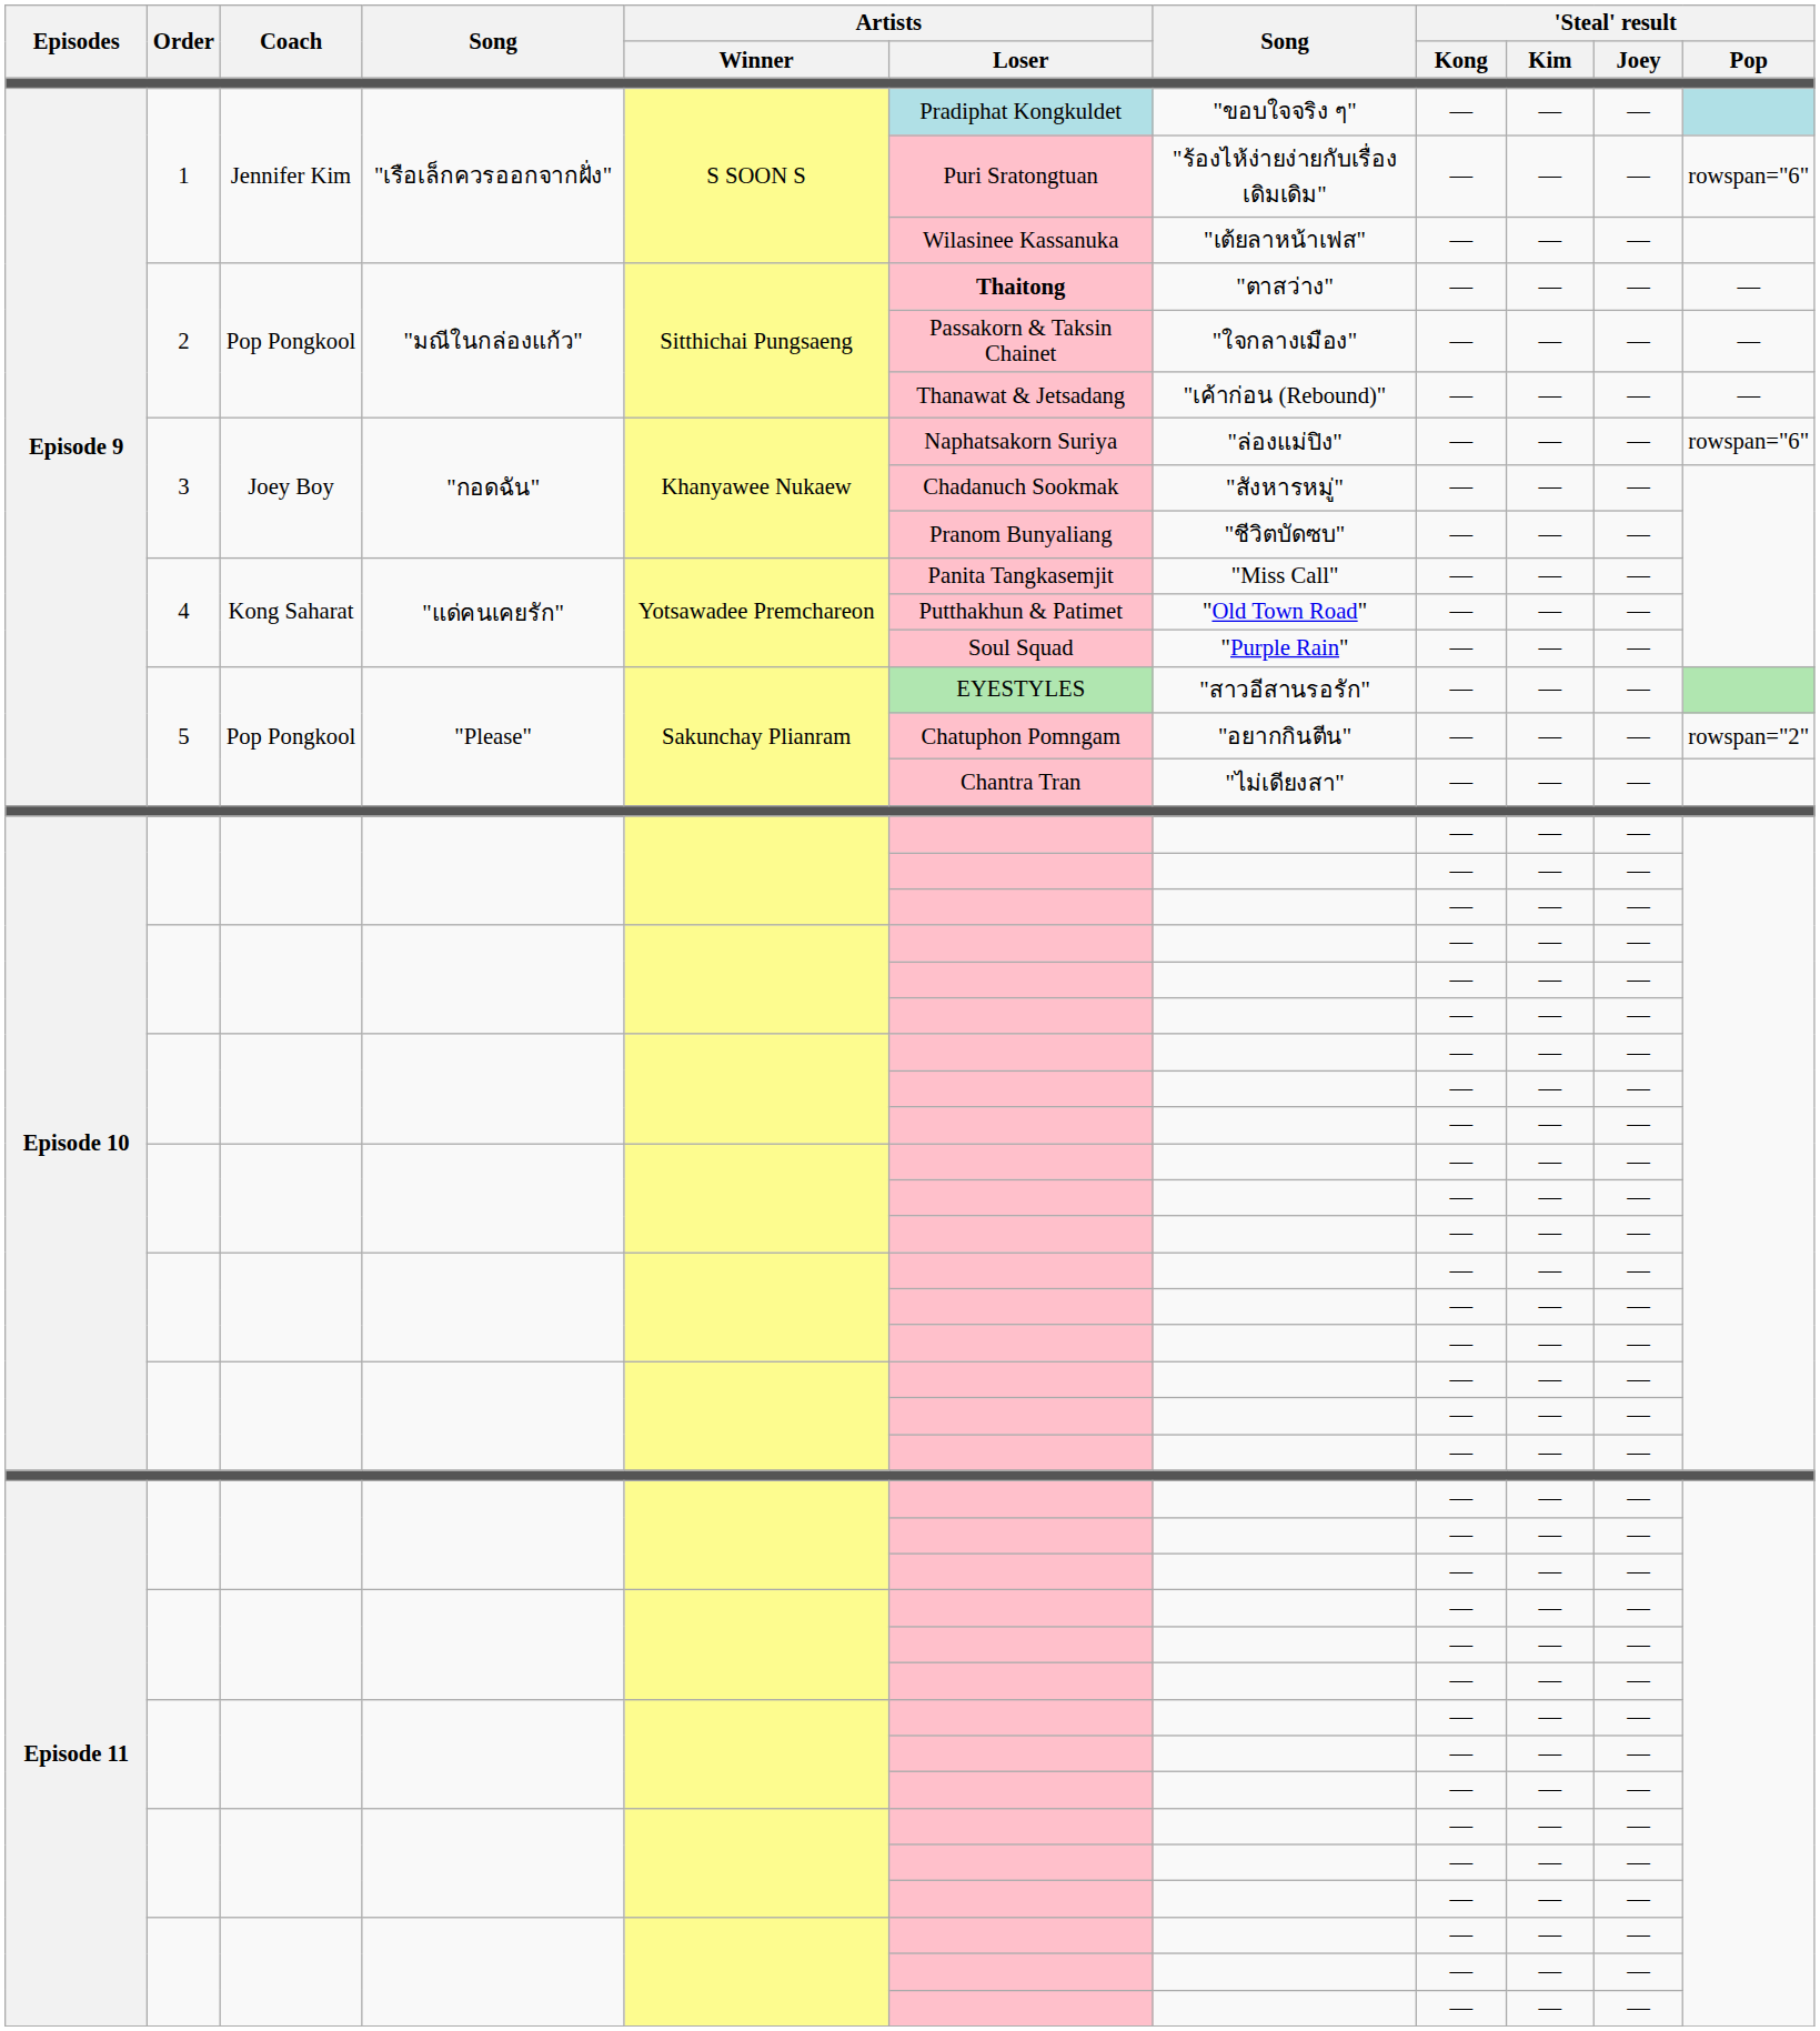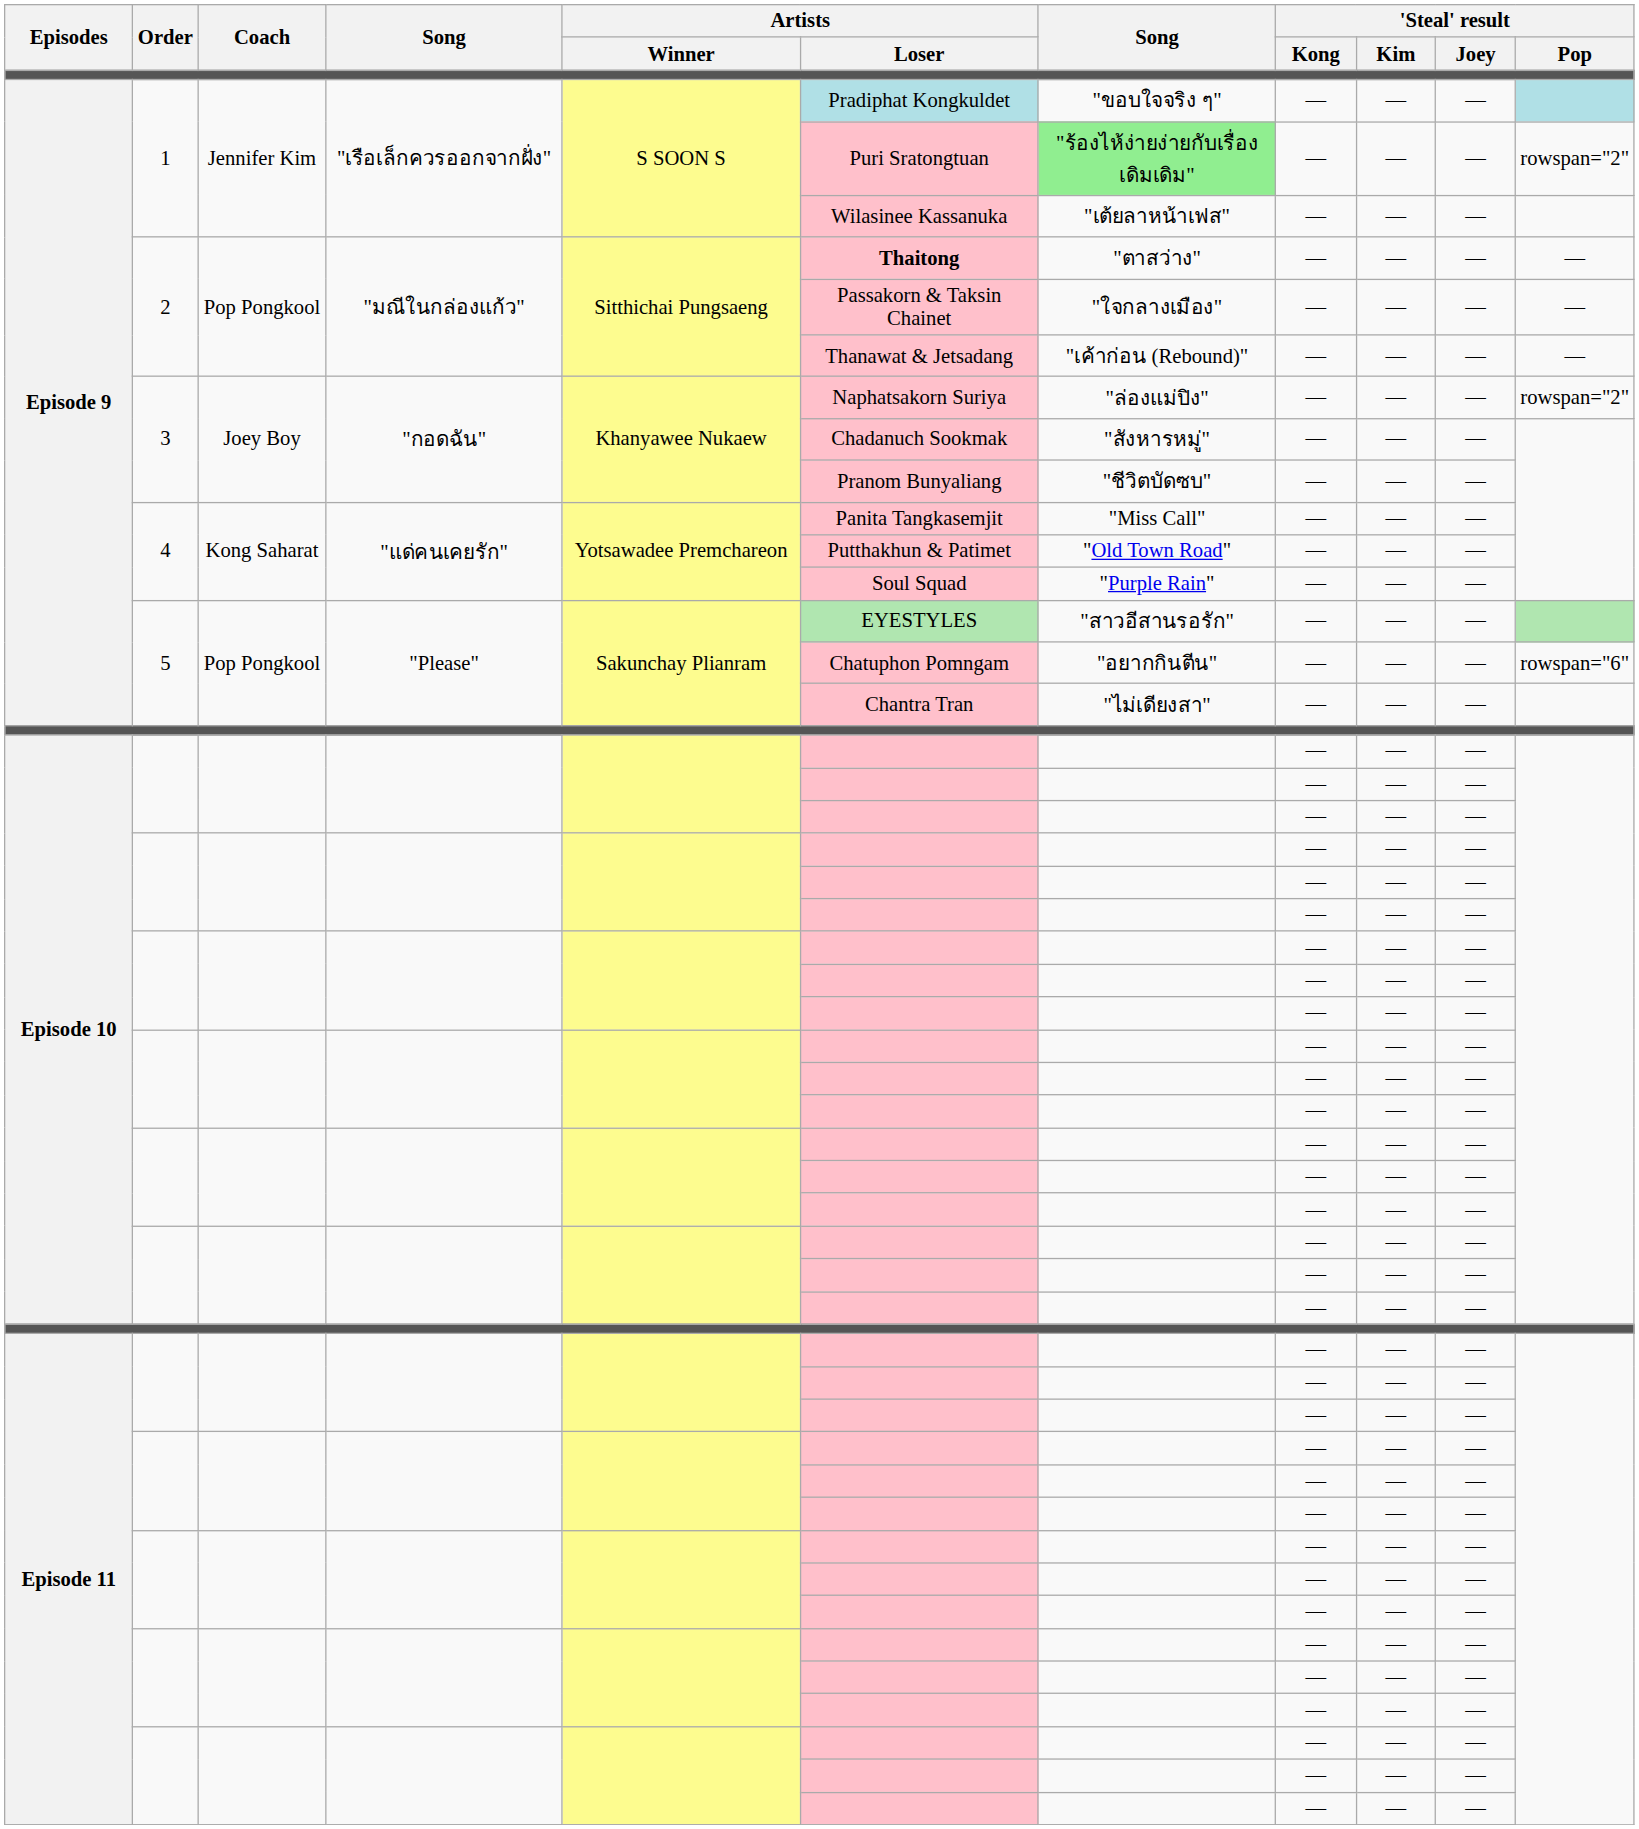row 5 | column 7: no background -> lightgreen background
row 5 | 'Steal' result / Pop: rowspan="6" -> rowspan="2"
row 10 | 'Steal' result / Pop: rowspan="6" -> rowspan="2"
row 17 | 'Steal' result / Pop: rowspan="2" -> rowspan="6"
